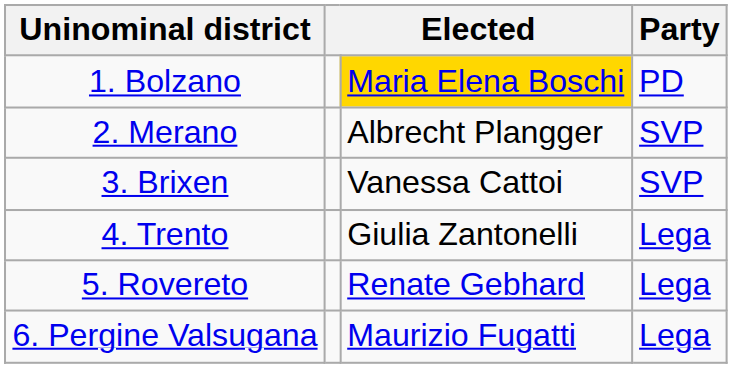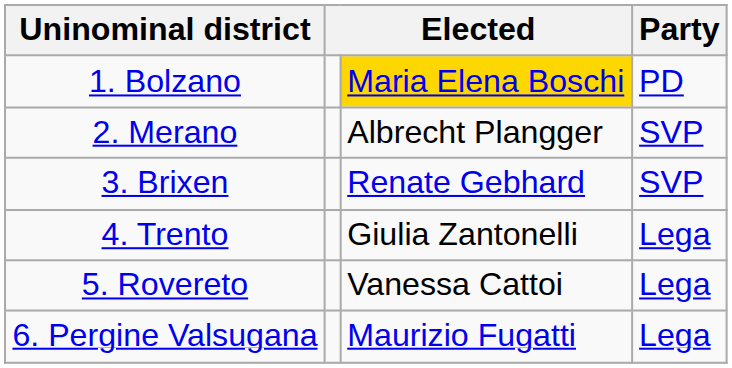3. Brixen | column 3: Vanessa Cattoi -> Renate Gebhard
5. Rovereto | column 3: Renate Gebhard -> Vanessa Cattoi
